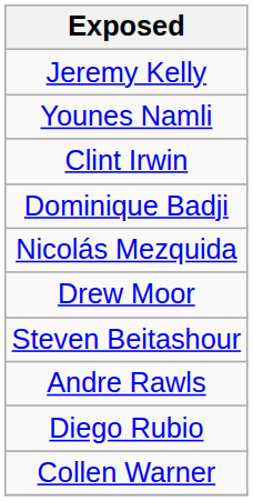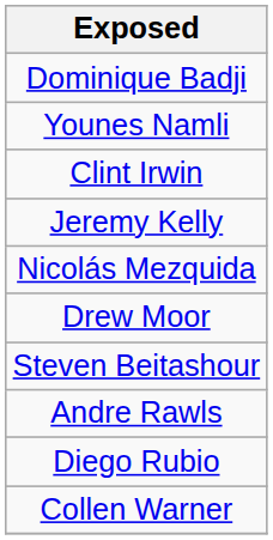row 2 | column 1: Jeremy Kelly -> Dominique Badji
row 5 | column 1: Dominique Badji -> Jeremy Kelly
